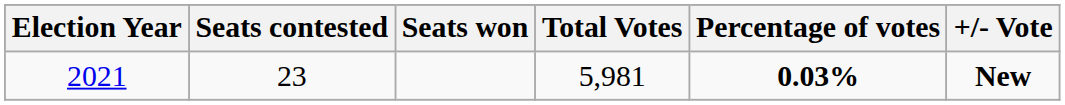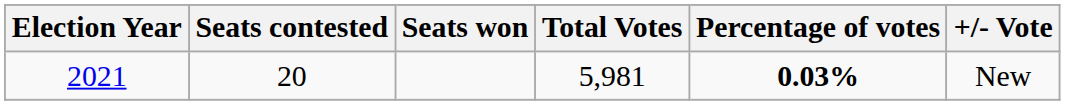2021 | Seats contested: 23 -> 20
2021 | +/- Vote: bold -> normal
